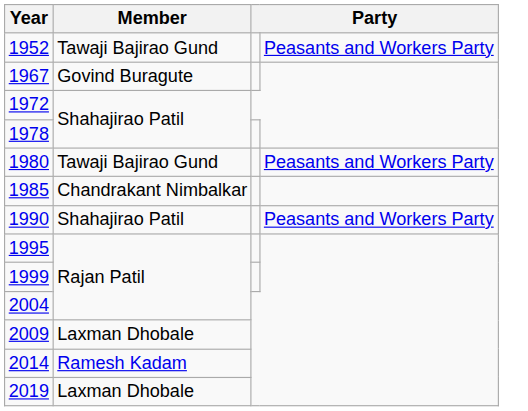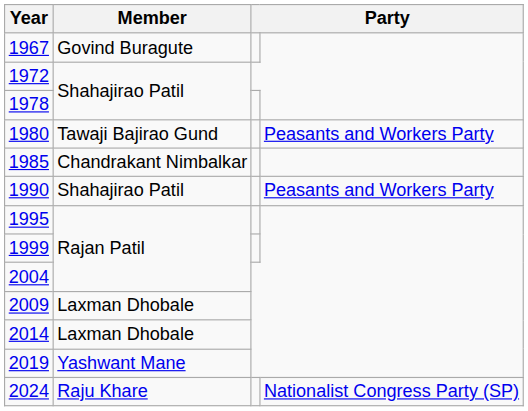- row: 1952 | Tawaji Bajirao Gund | Peasants and Workers Party
2014 | Member: Ramesh Kadam -> Laxman Dhobale
2019 | Member: Laxman Dhobale -> Yashwant Mane
+ row: 2024 | Raju Khare | Nationalist Congress Party (SP)
